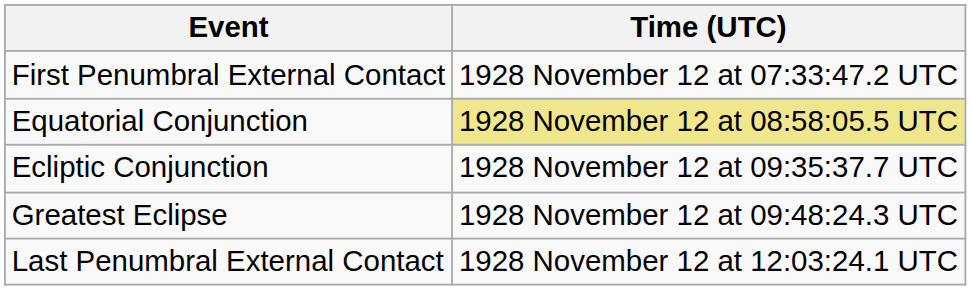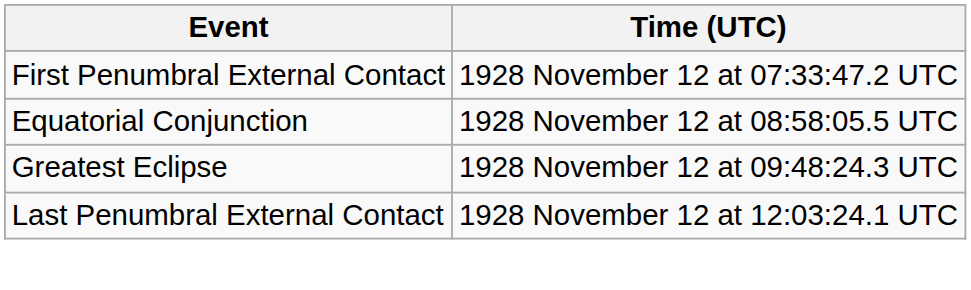Equatorial Conjunction | Time (UTC): khaki background -> no background
- row: Ecliptic Conjunction | 1928 November 12 at 09:35:37.7 UTC
